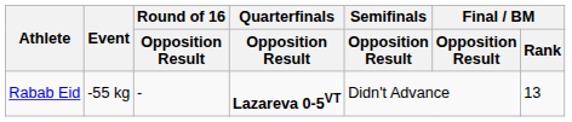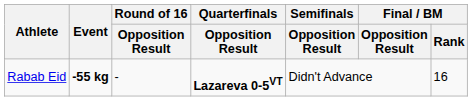Rabab Eid | Event: normal -> bold
Rabab Eid | Final / BM / Rank: 13 -> 16
